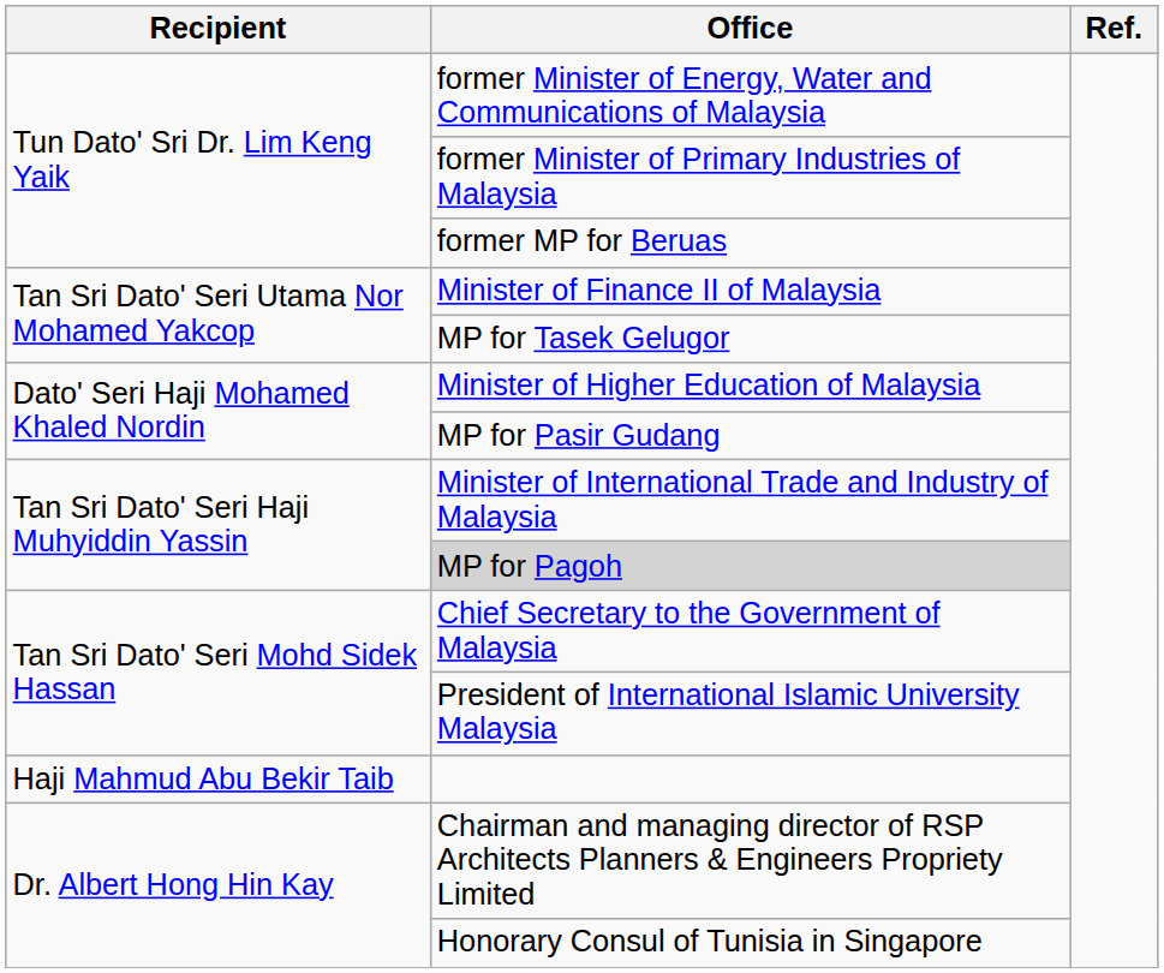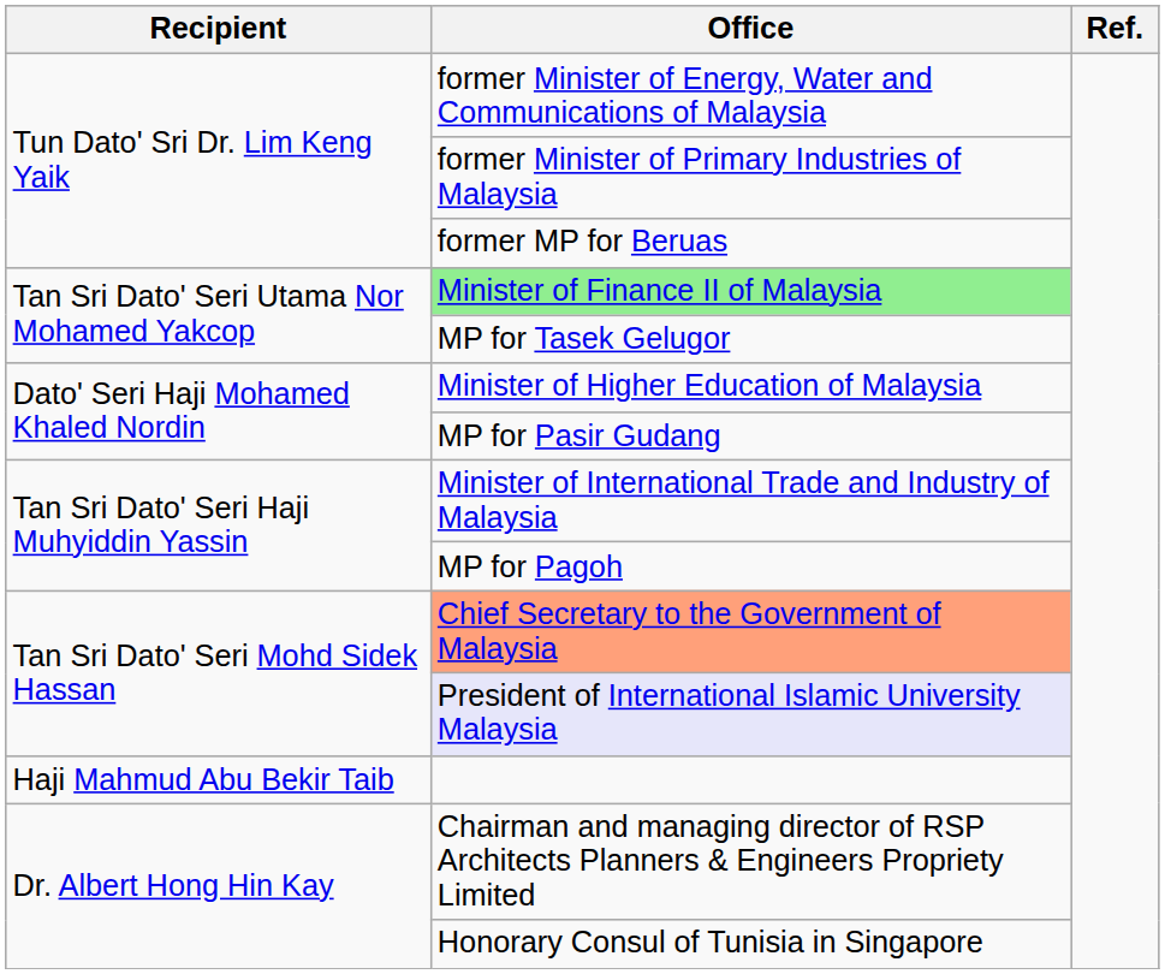Minister of Finance II of Malaysia | Office: no background -> lightgreen background
MP for Pagoh | Office: lightgrey background -> no background
Chief Secretary to the Government of Malaysia | Office: no background -> lightsalmon background
President of International Islamic University Malaysia | Office: no background -> lavender background
